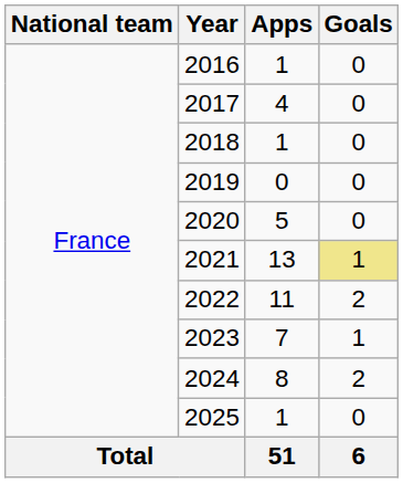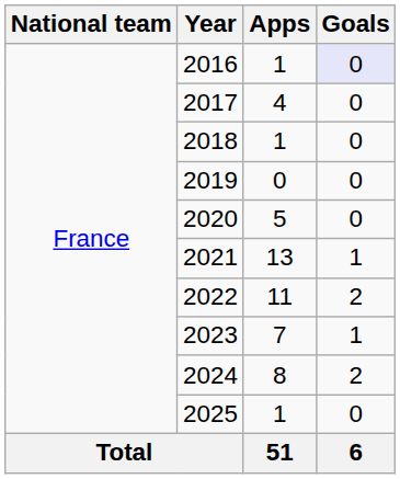2016 | Goals: no background -> lavender background
2021 | Goals: khaki background -> no background
